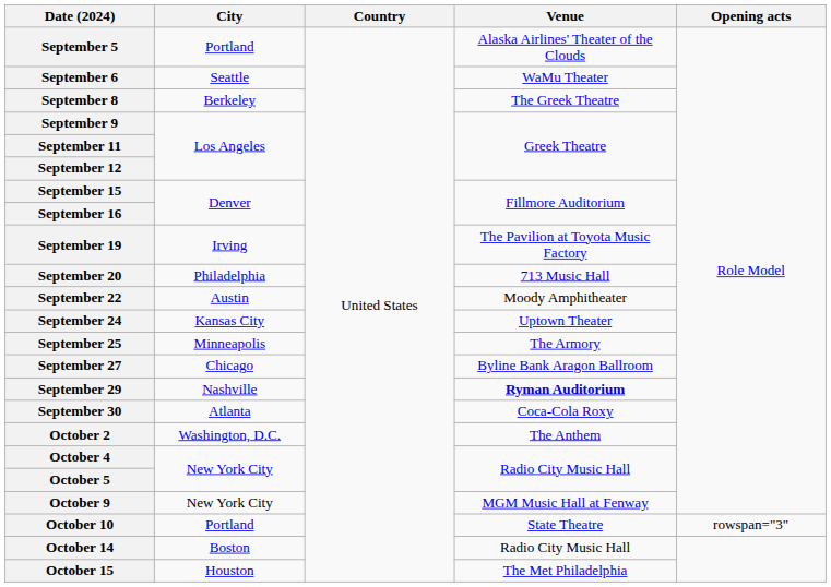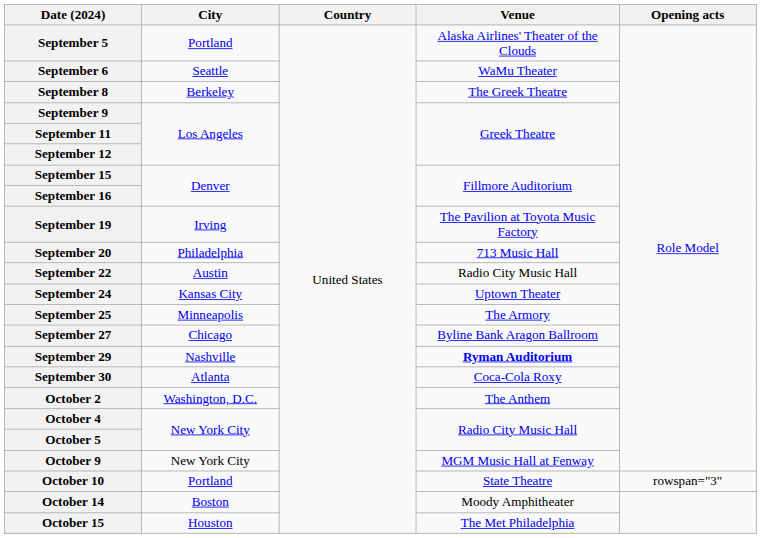September 22 | Venue: Moody Amphitheater -> Radio City Music Hall
October 14 | Venue: Radio City Music Hall -> Moody Amphitheater
